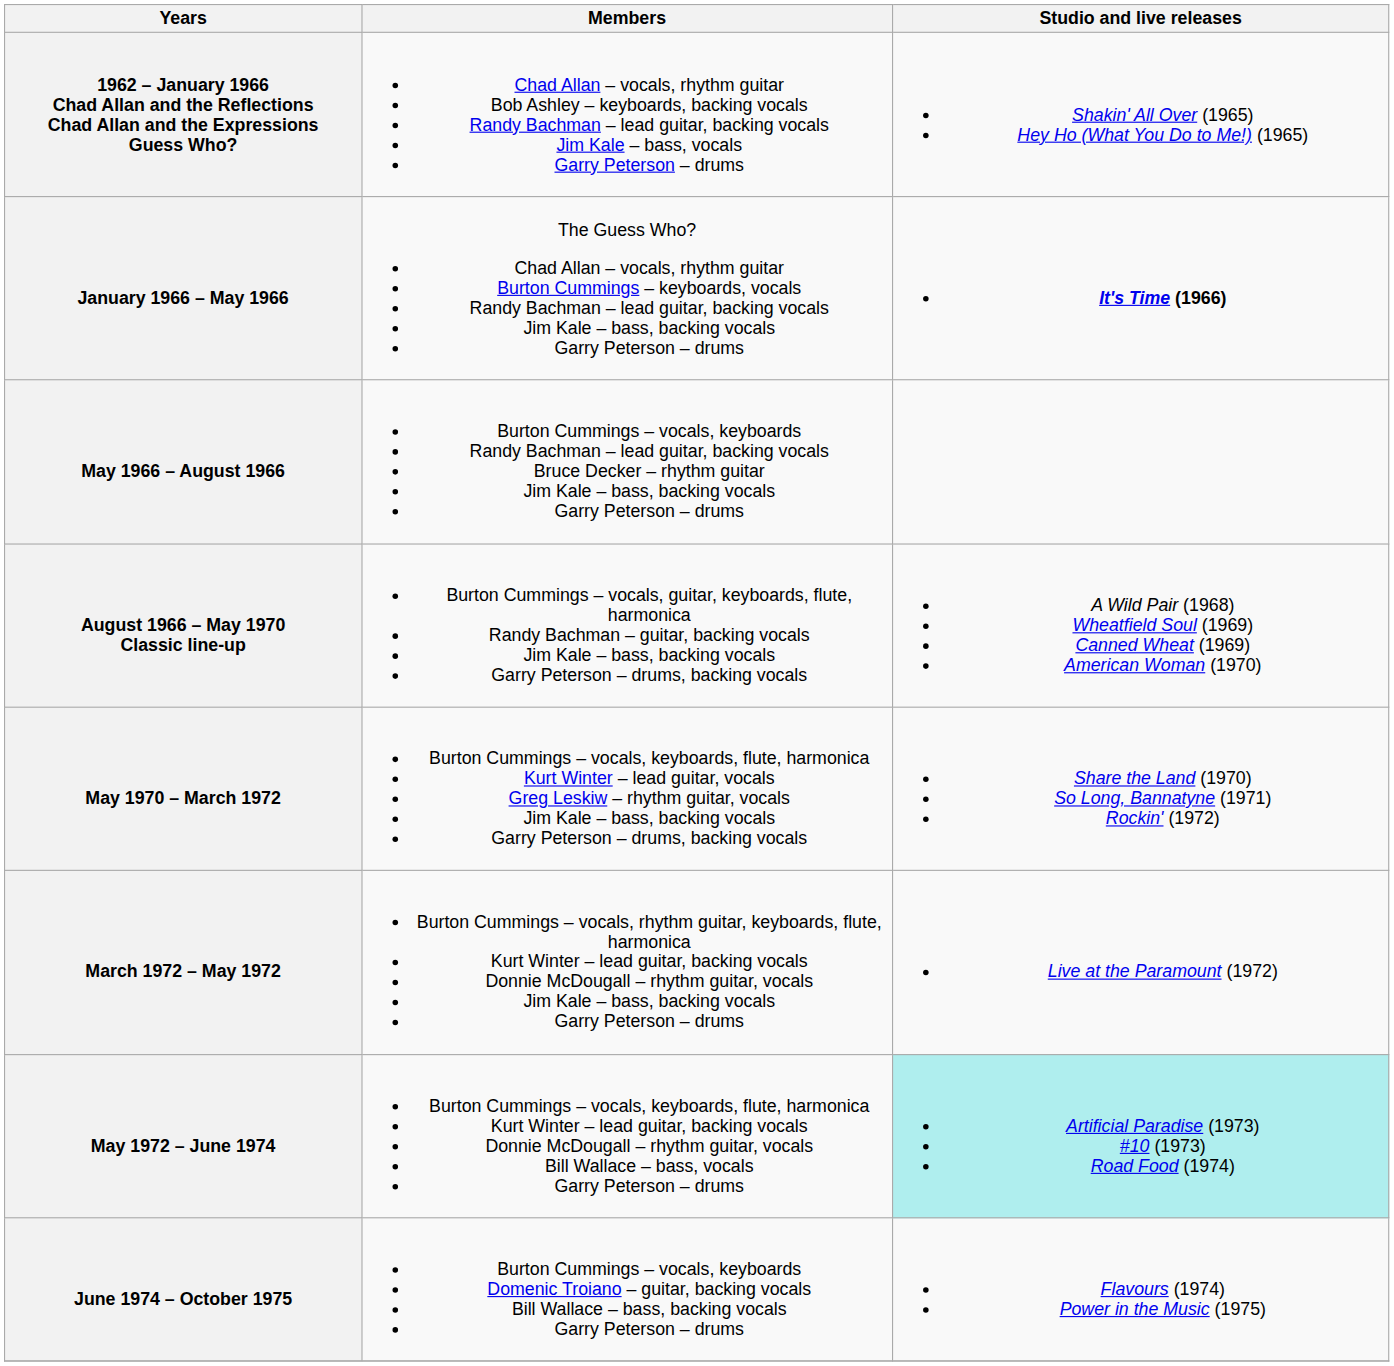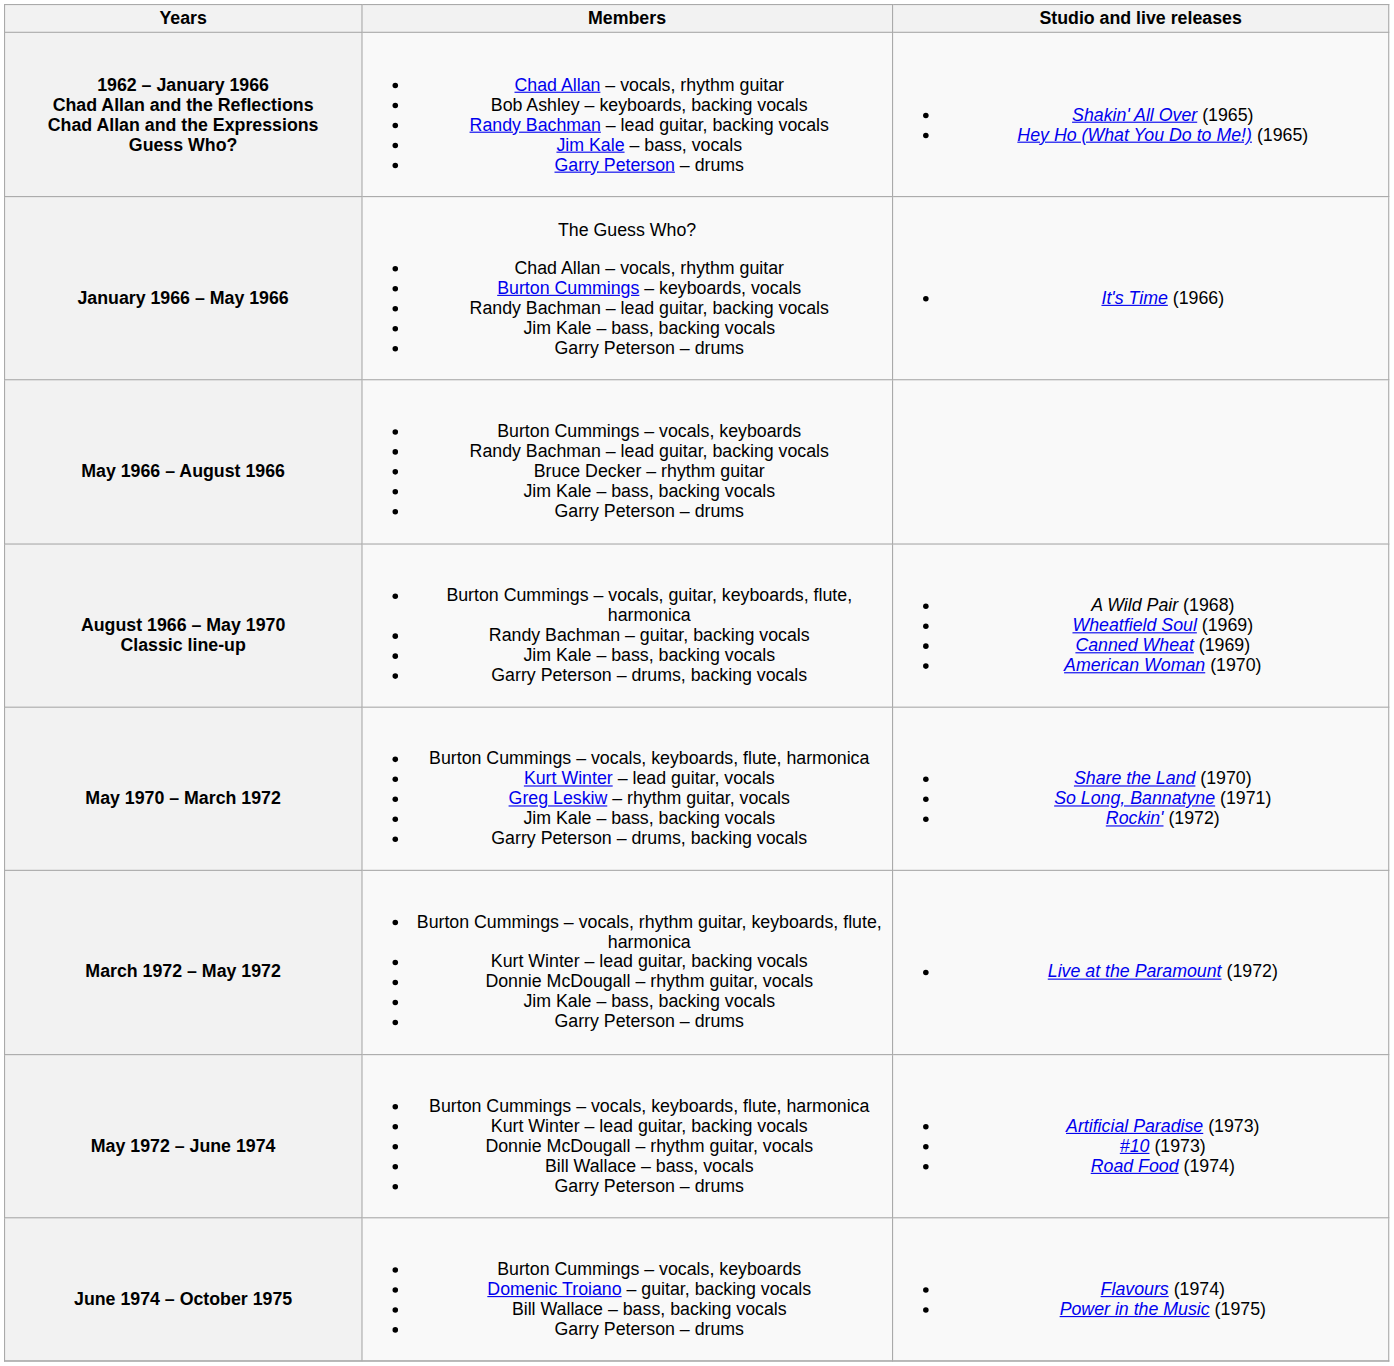January 1966 – May 1966 | Studio and live releases: bold -> normal
May 1972 – June 1974 | Studio and live releases: paleturquoise background -> no background
